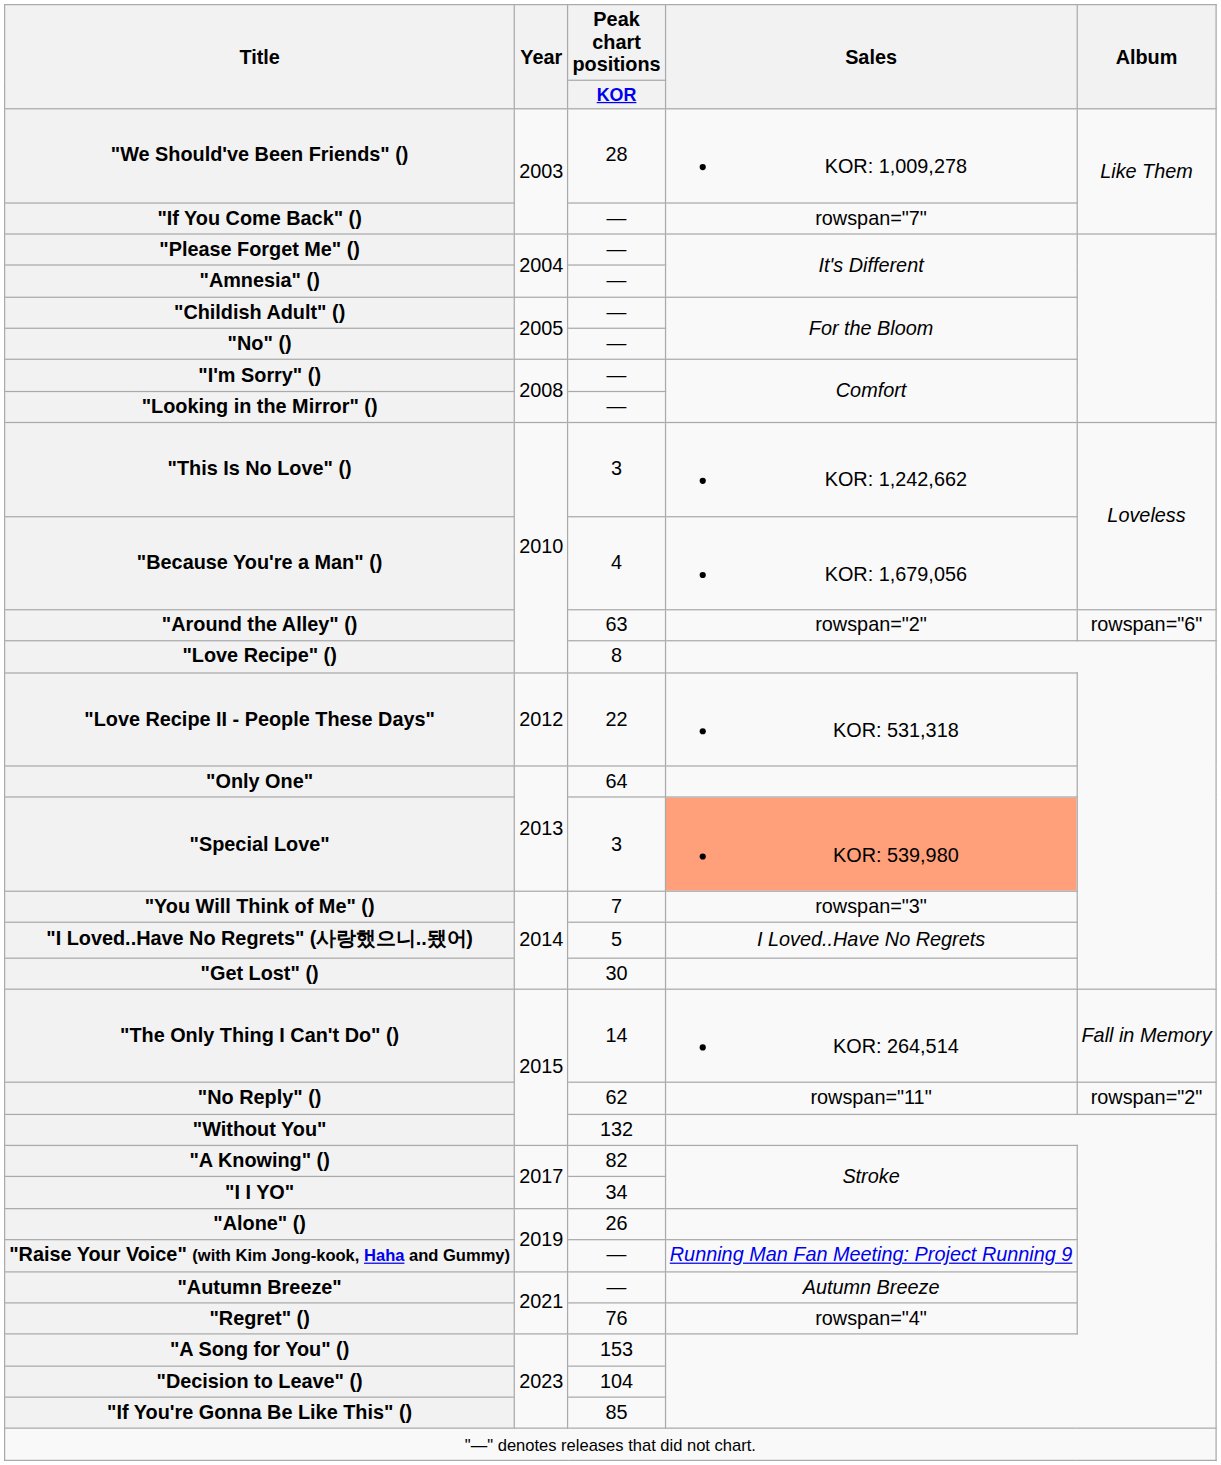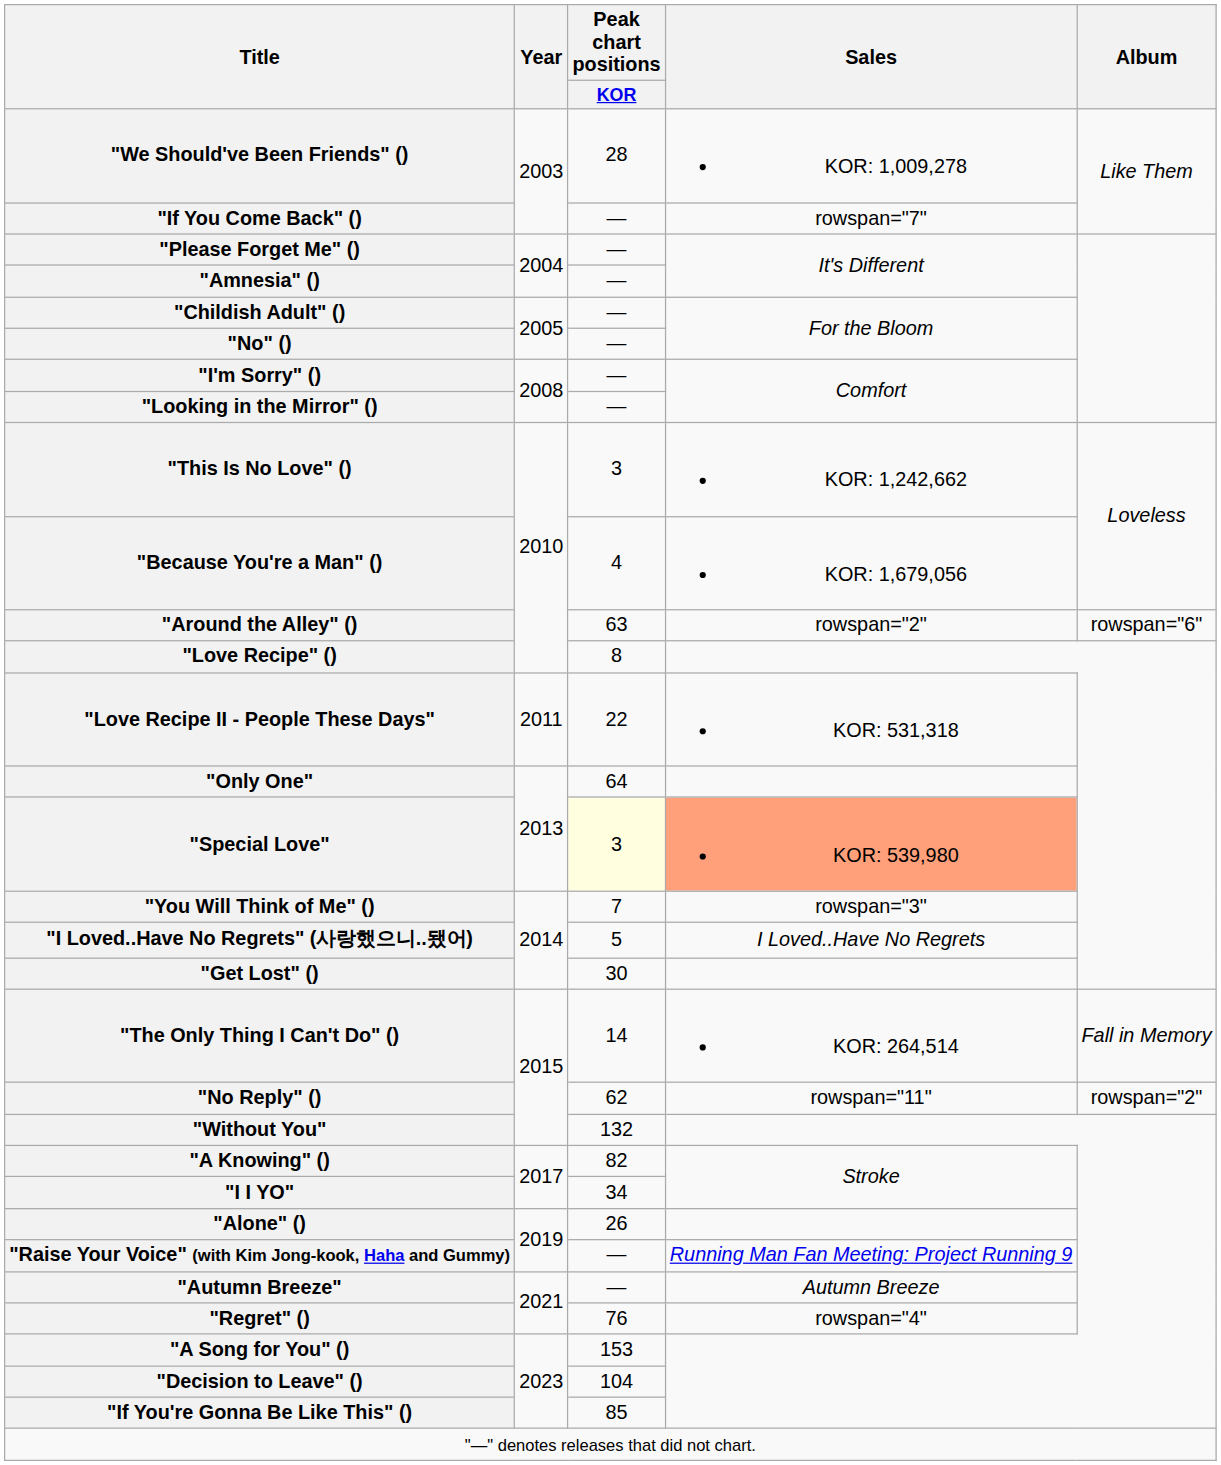"Love Recipe II - People These Days" | Year: 2012 -> 2011
"Special Love" | Peak chart positions / KOR: no background -> lightyellow background
